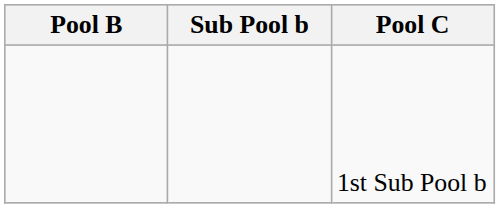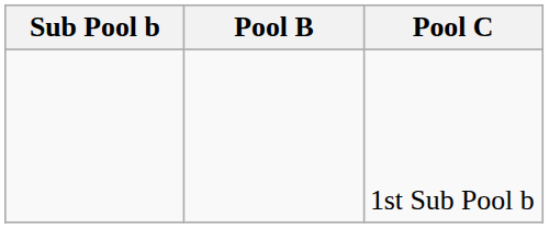columns swapped: Sub Pool b <-> Pool B
